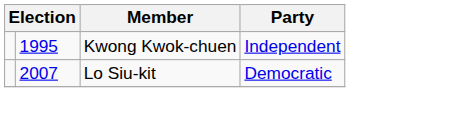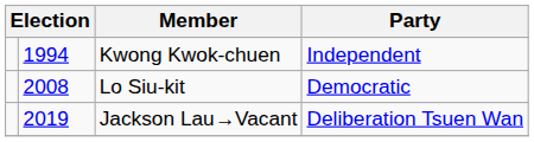Kwong Kwok-chuen | column 2: 1995 -> 1994
Lo Siu-kit | column 2: 2007 -> 2008
+ row: 2019 | Jackson Lau→Vacant | Deliberation Tsuen Wan
